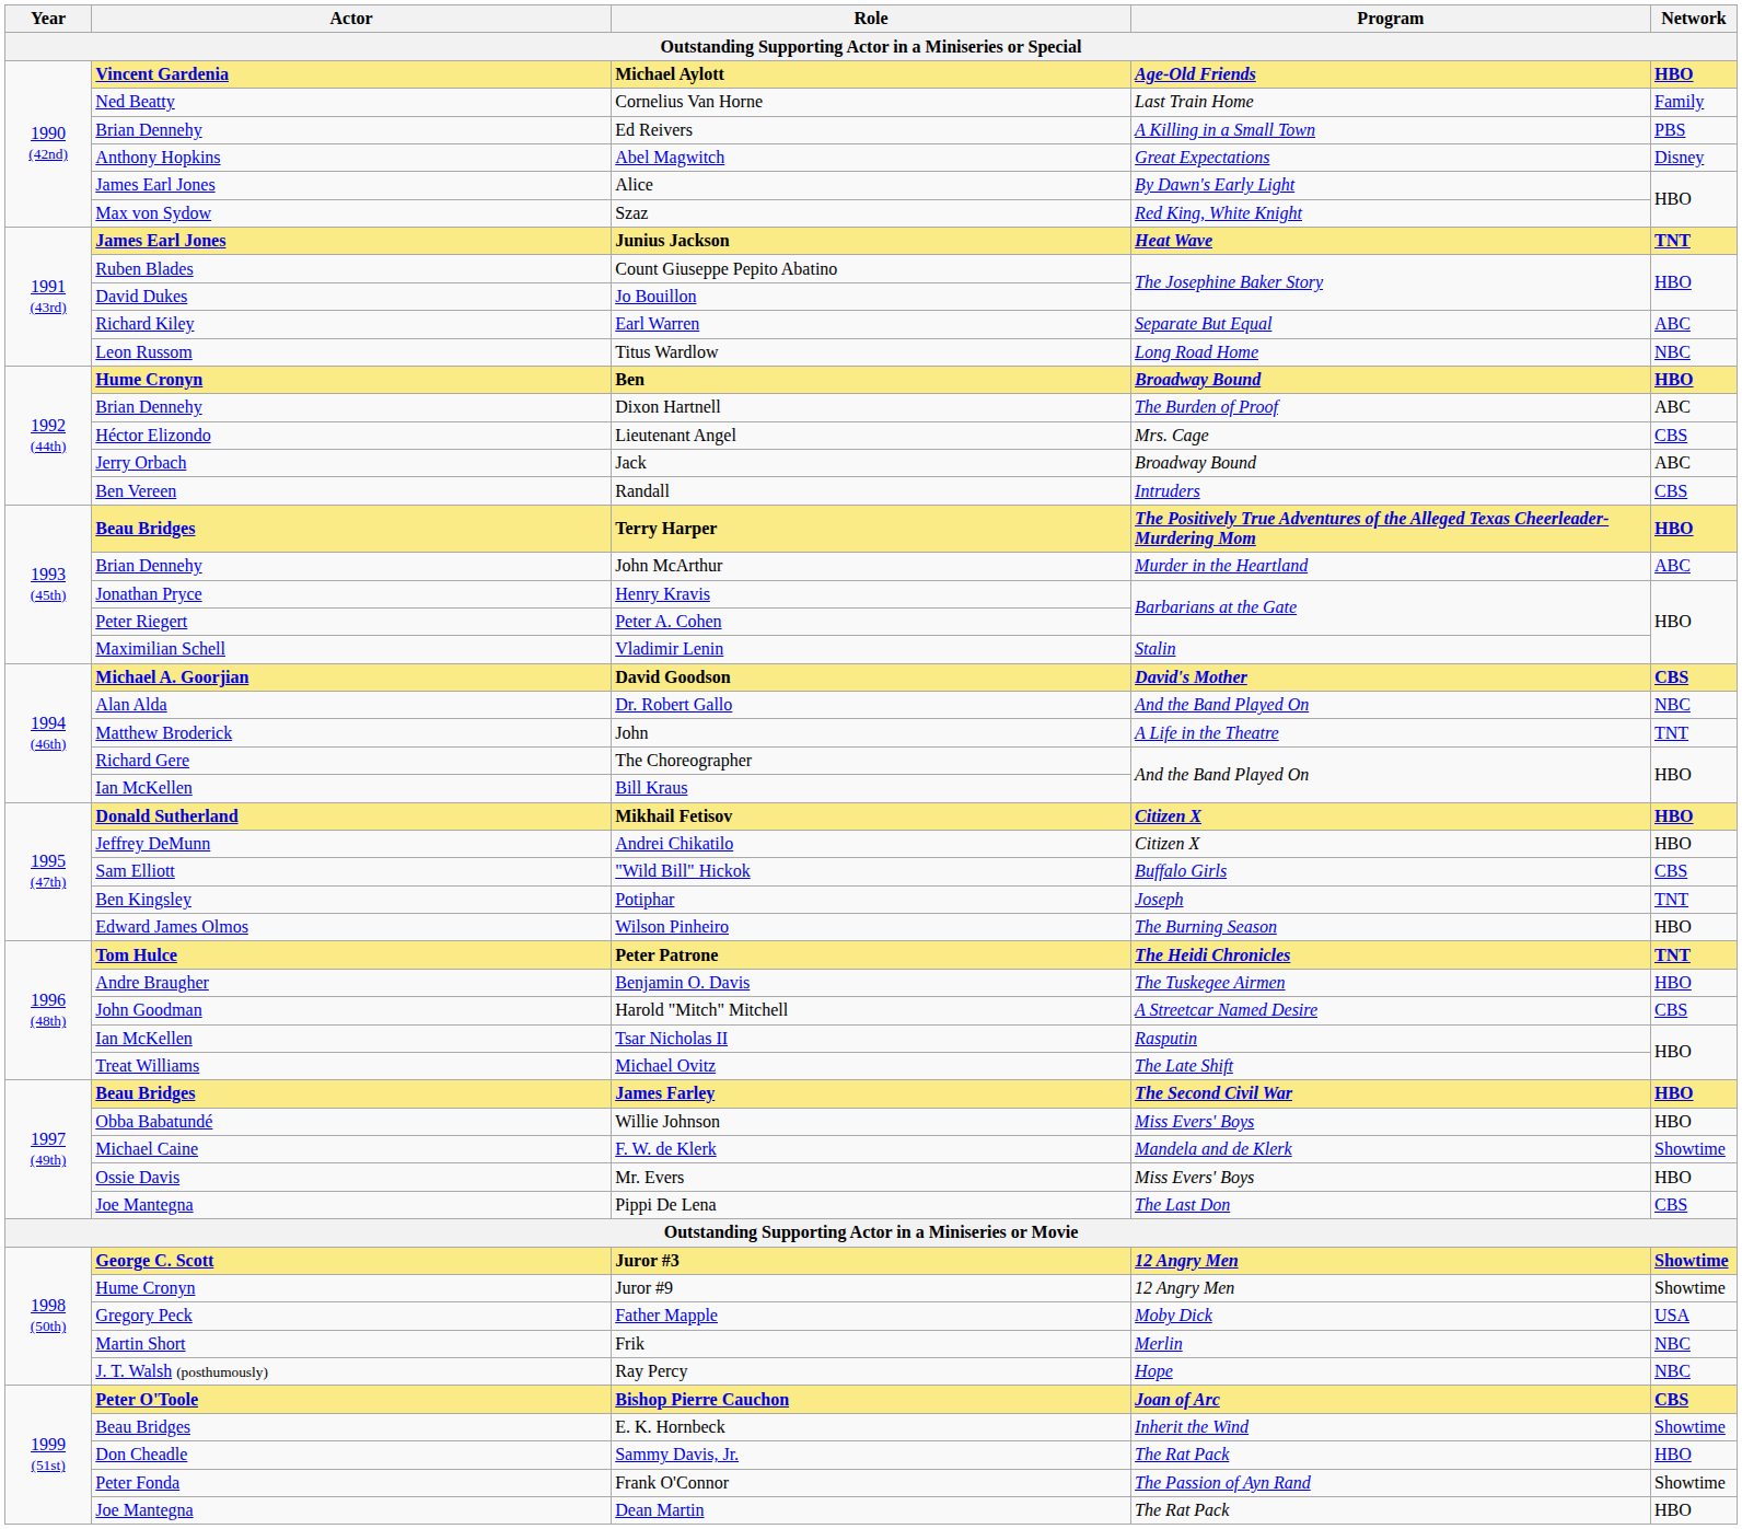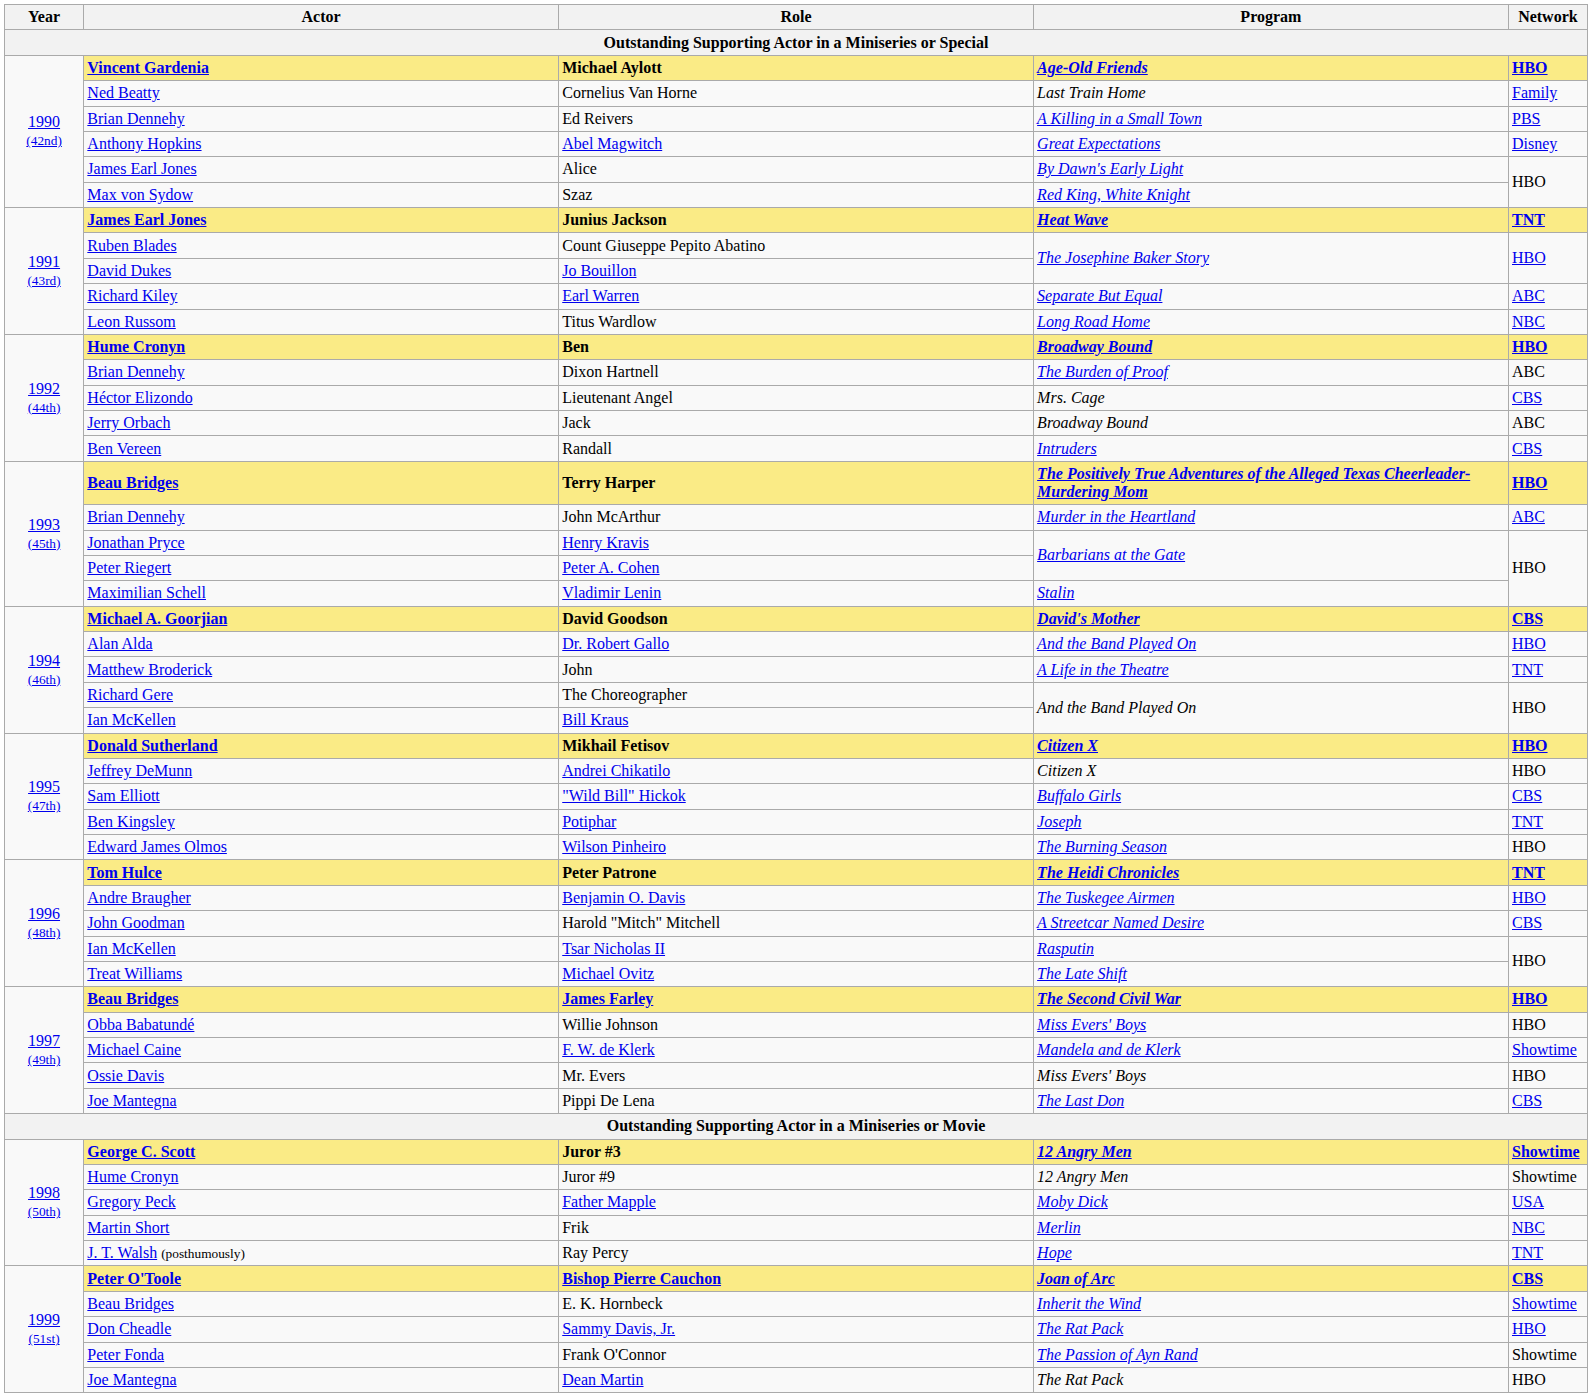Dr. Robert Gallo | Network: NBC -> HBO
Ray Percy | Network: NBC -> TNT
